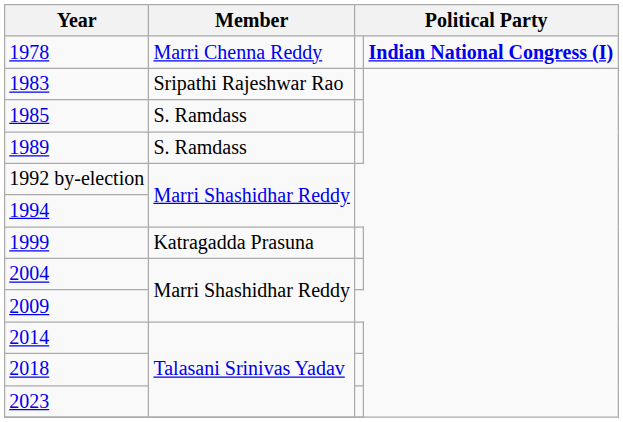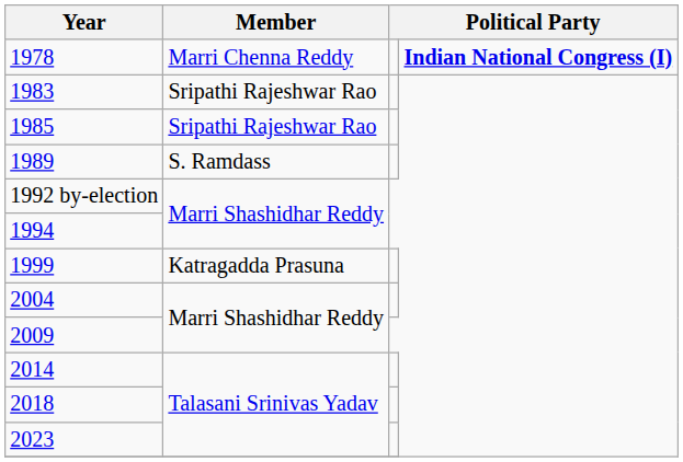1985 | Member: S. Ramdass -> Sripathi Rajeshwar Rao
